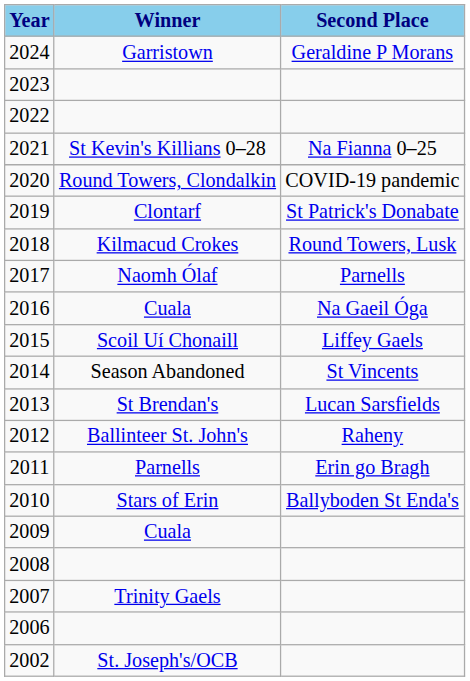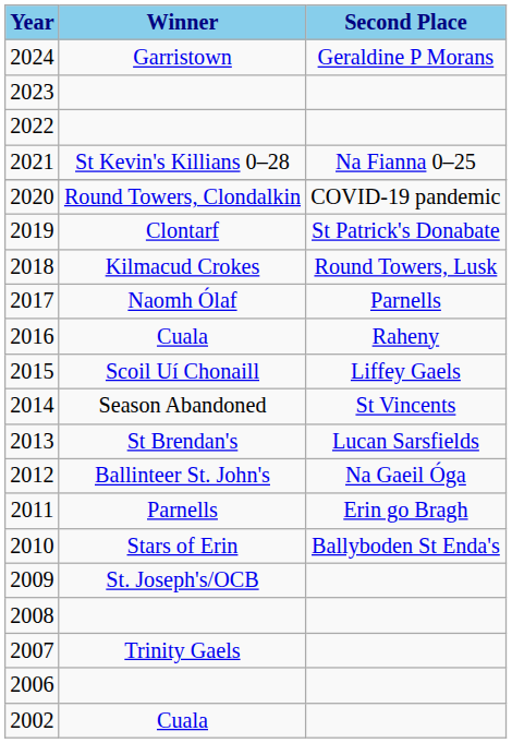2016 | Second Place: Na Gaeil Óga -> Raheny
2012 | Second Place: Raheny -> Na Gaeil Óga
2009 | Winner: Cuala -> St. Joseph's/OCB
2002 | Winner: St. Joseph's/OCB -> Cuala
